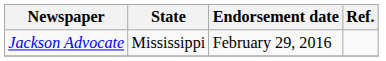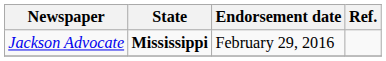Jackson Advocate | State: normal -> bold
